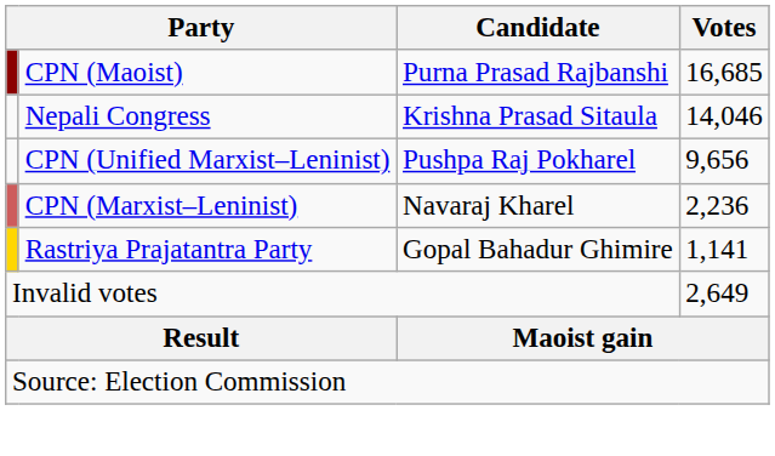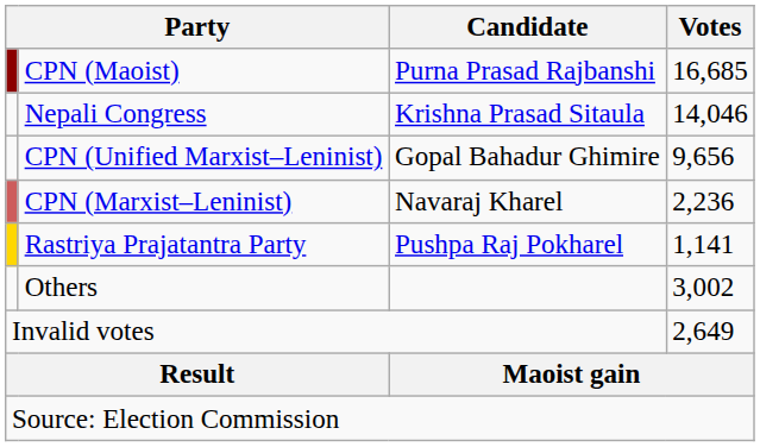CPN (Unified Marxist–Leninist) | Candidate: Pushpa Raj Pokharel -> Gopal Bahadur Ghimire
Rastriya Prajatantra Party | Candidate: Gopal Bahadur Ghimire -> Pushpa Raj Pokharel
+ row: Others | 3,002
